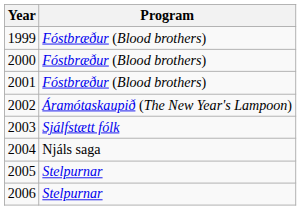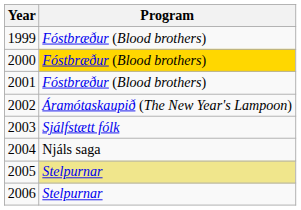2000 | Program: no background -> gold background
2005 | Program: no background -> khaki background
